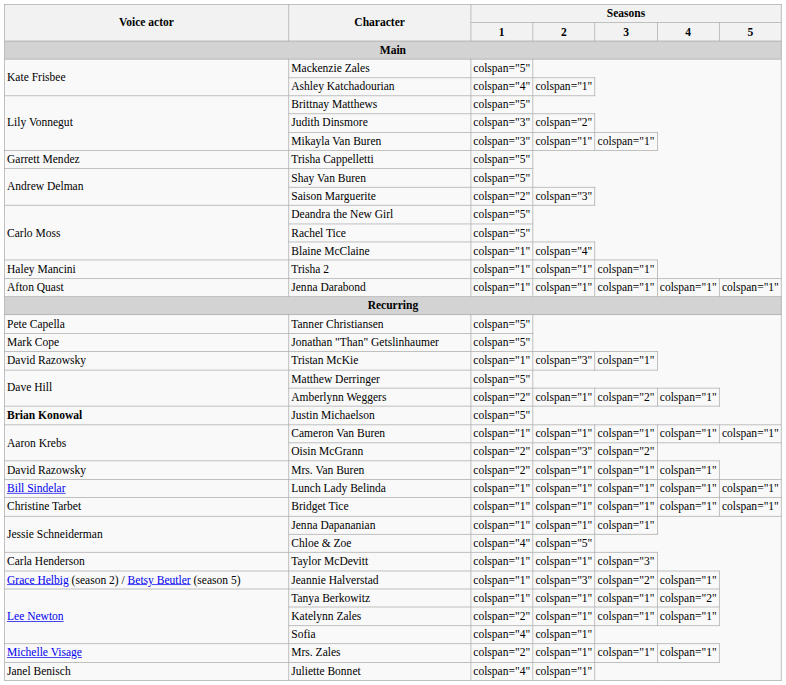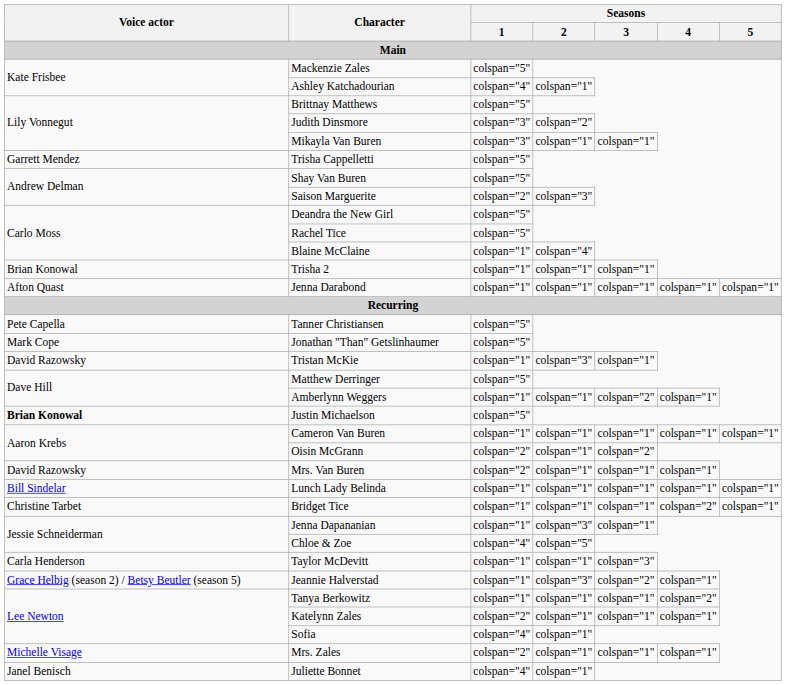Trisha 2 | Voice actor: Haley Mancini -> Brian Konowal
Amberlynn Weggers | Seasons / 1: colspan="2" -> colspan="1"
Oisin McGrann | Seasons / 2: colspan="3" -> colspan="1"
Bridget Tice | Seasons / 4: colspan="1" -> colspan="2"
Jenna Dapananian | Seasons / 2: colspan="1" -> colspan="3"
